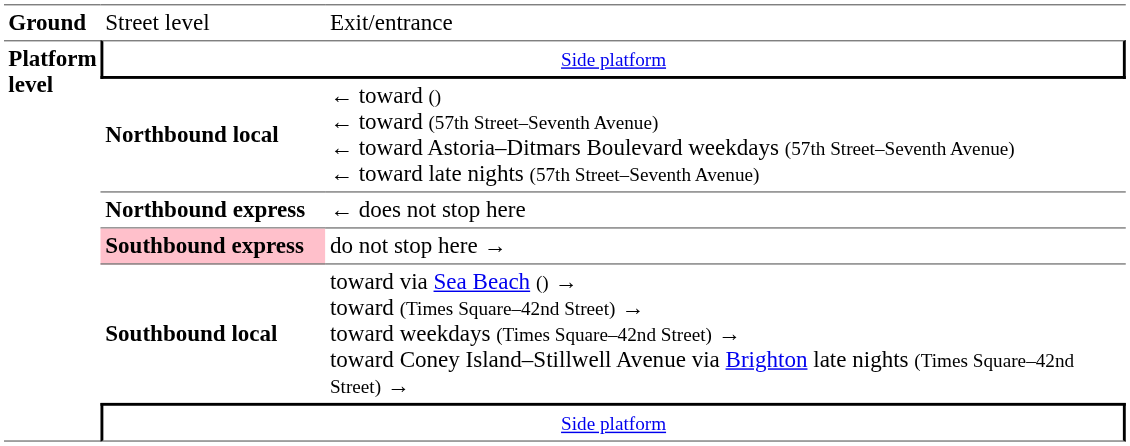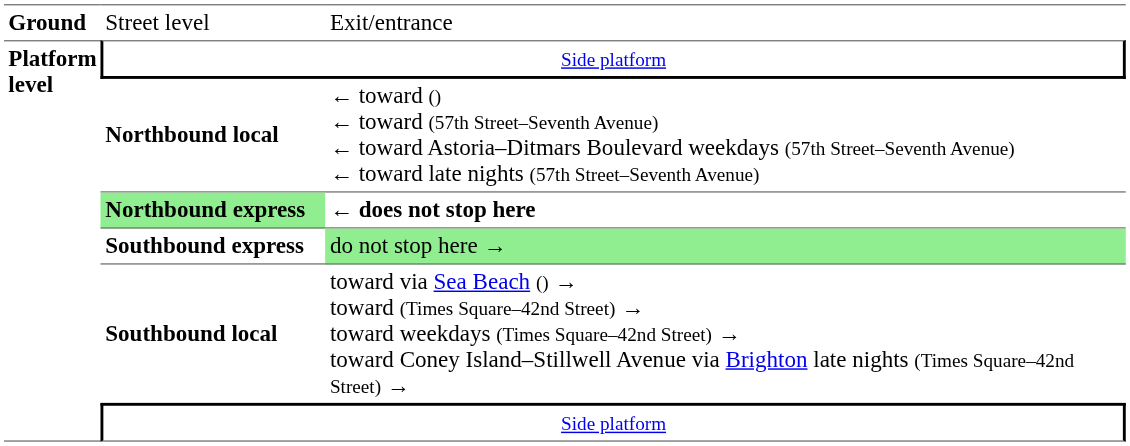Northbound express | column 2: no background -> lightgreen background
Northbound express | column 3: normal -> bold
Southbound express | column 2: pink background -> no background
Southbound express | column 3: no background -> lightgreen background
